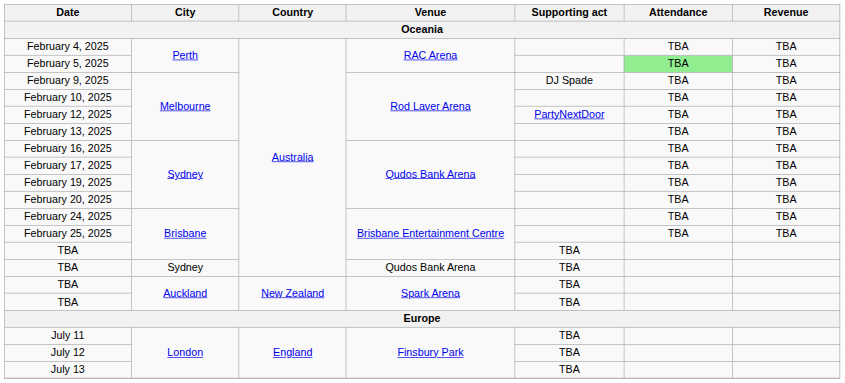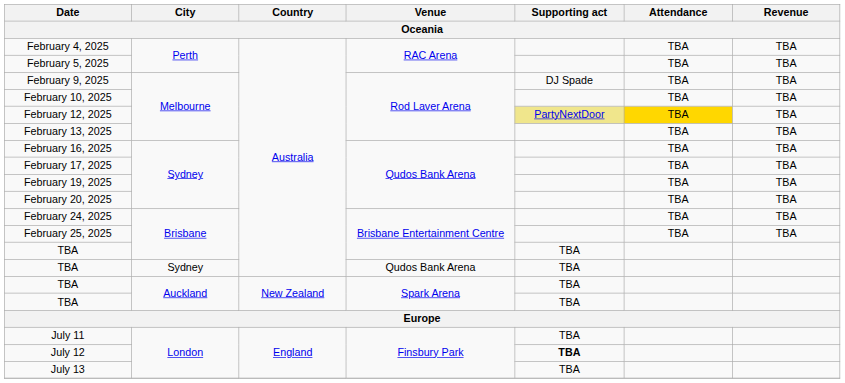February 5, 2025 | Attendance: lightgreen background -> no background
February 12, 2025 | Supporting act: no background -> khaki background
February 12, 2025 | Attendance: no background -> gold background
July 12 | Supporting act: normal -> bold
